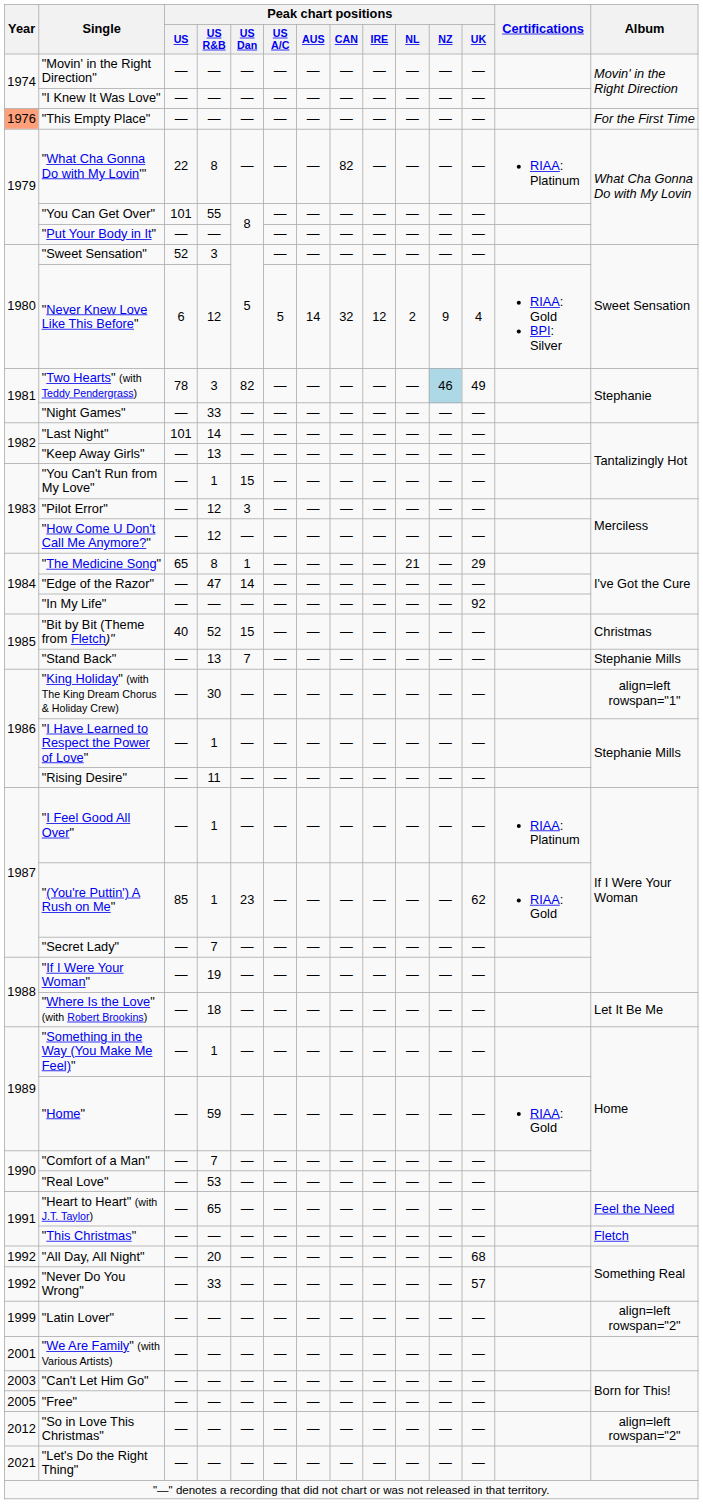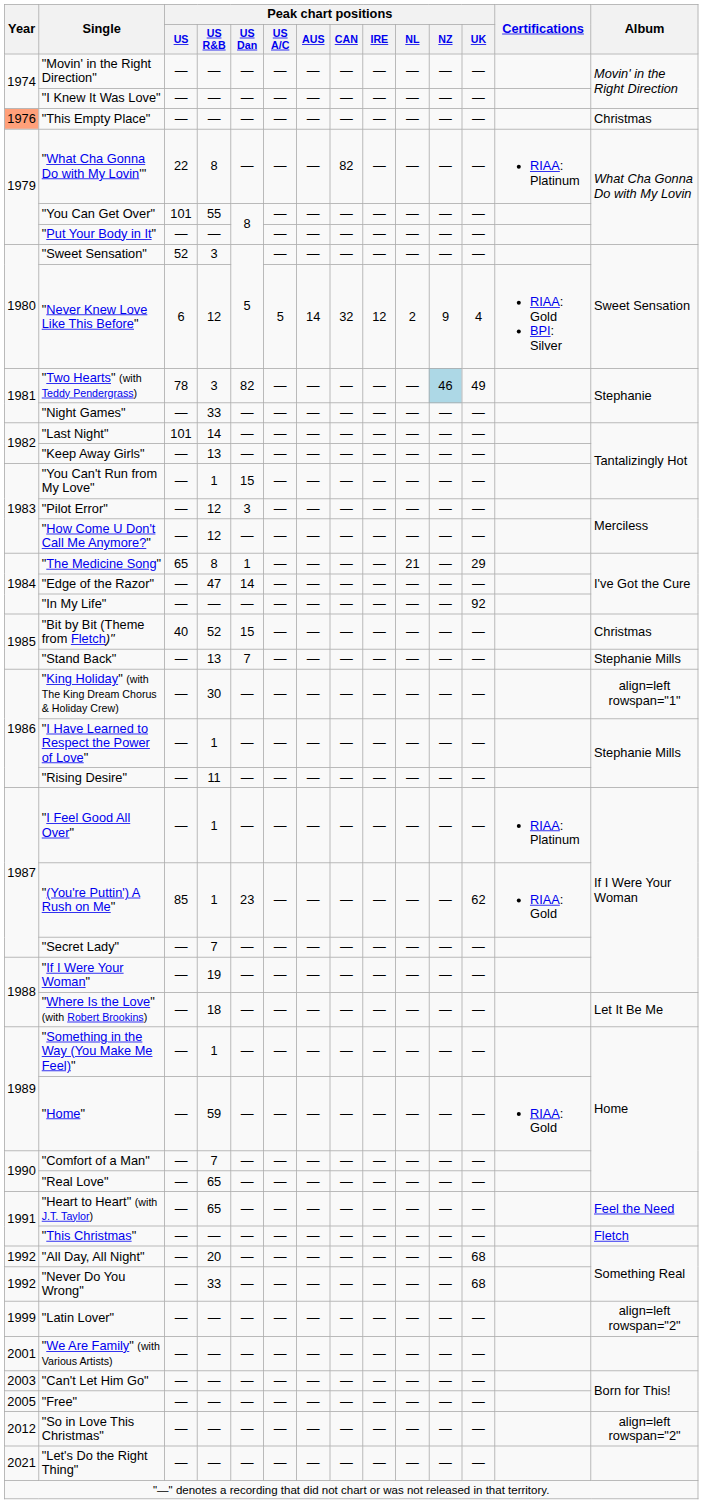"This Empty Place" | Album: For the First Time -> Christmas
"Real Love" | Peak chart positions / US R&B: 53 -> 65
"Never Do You Wrong" | Peak chart positions / UK: 57 -> 68
